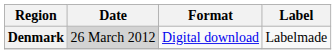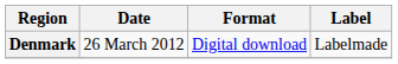Denmark | Date: lightgrey background -> no background
